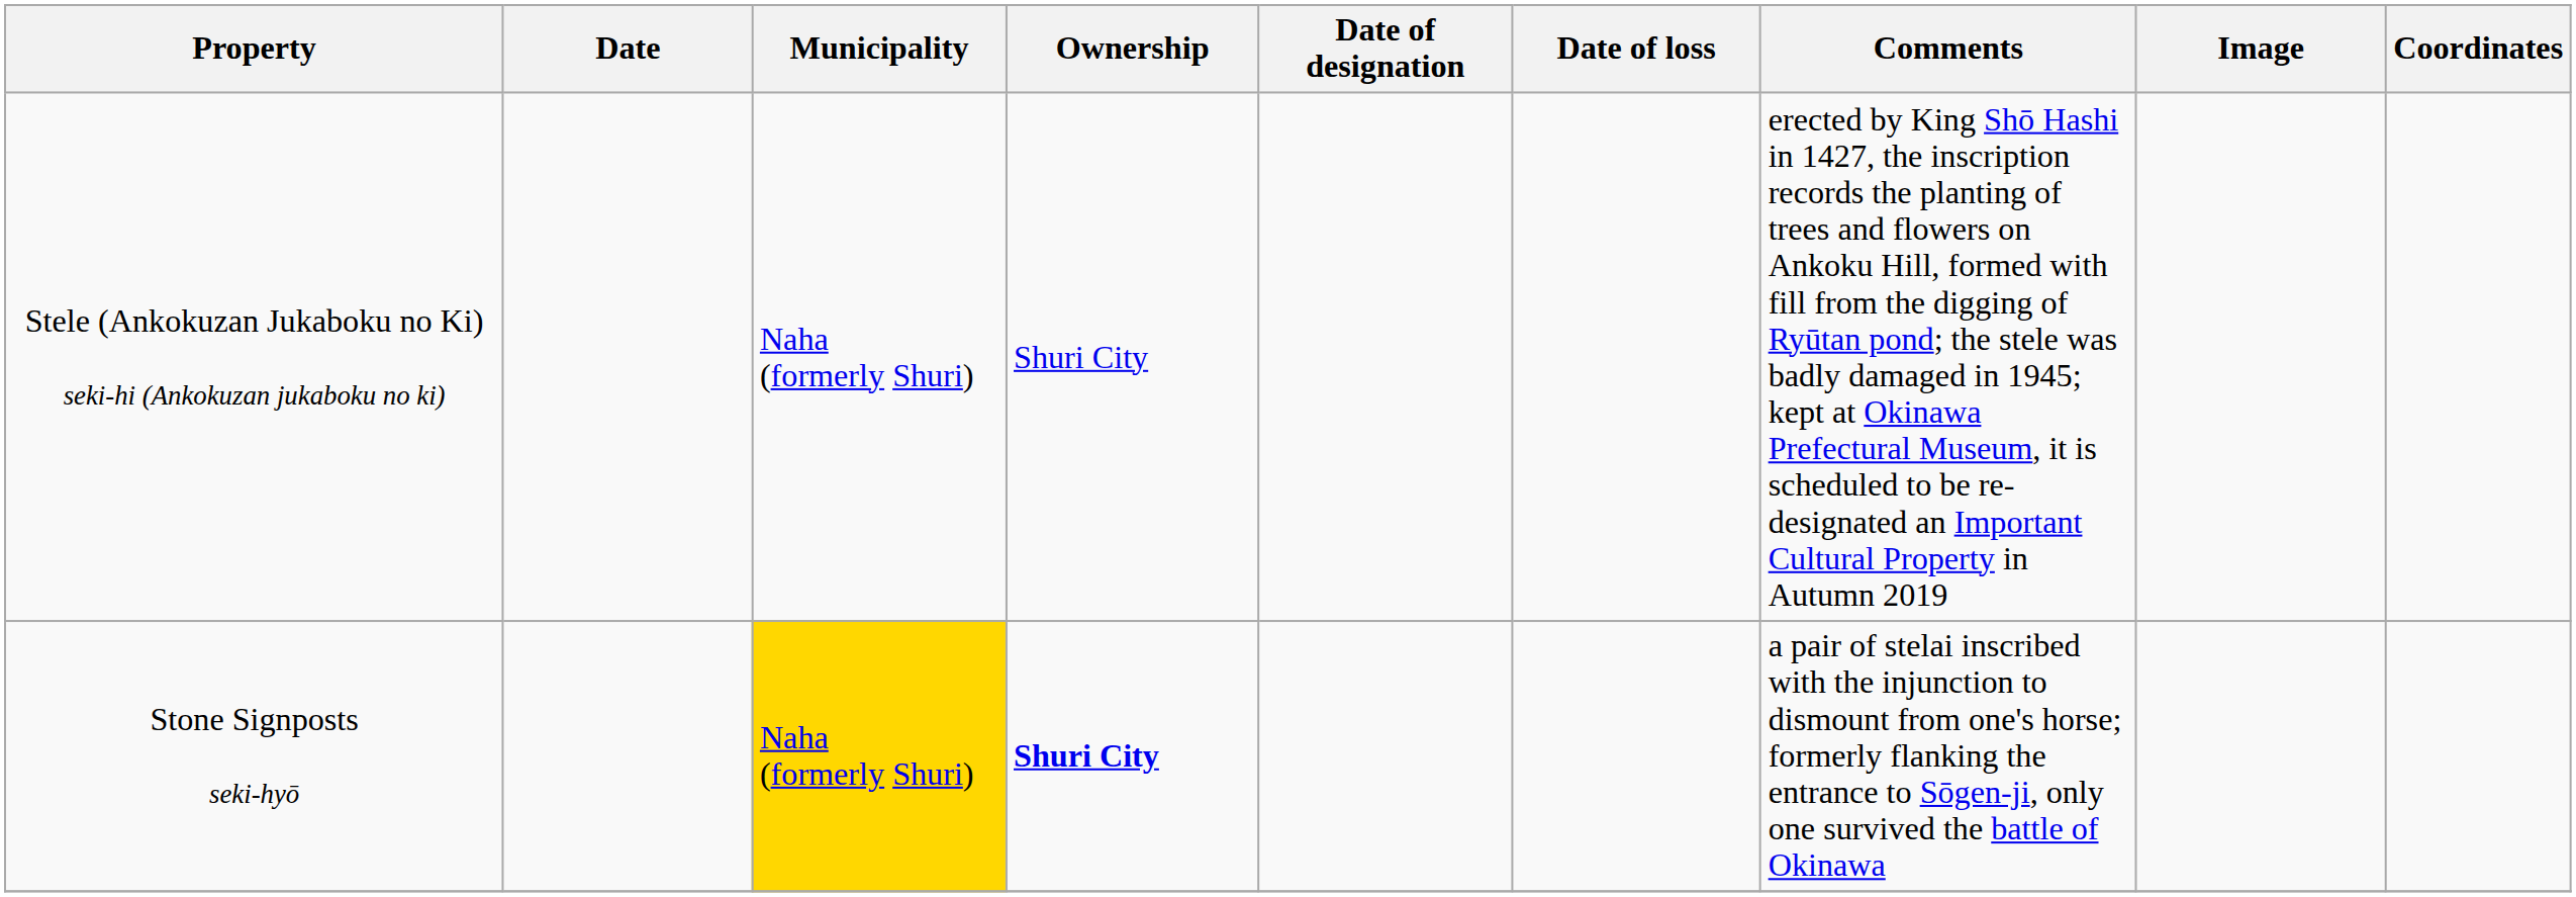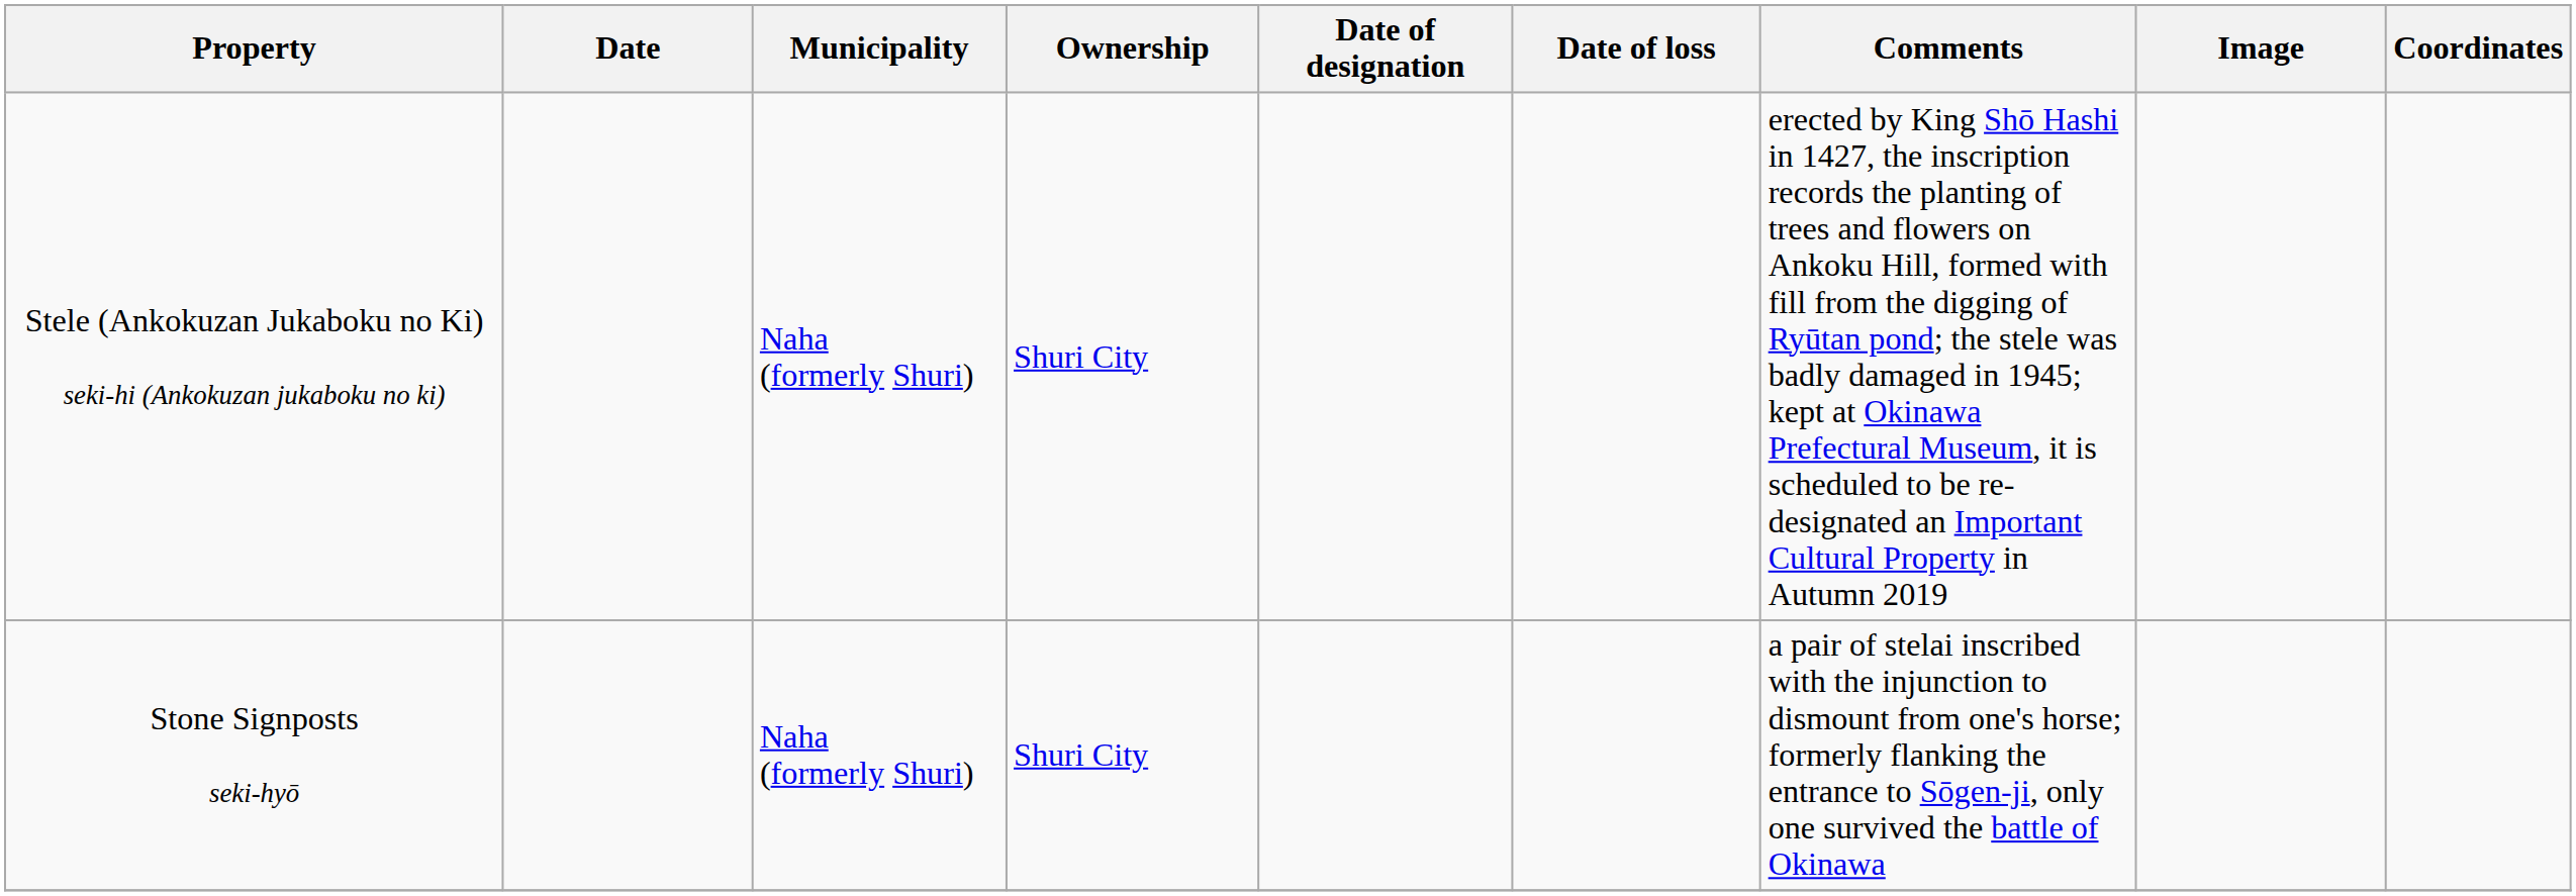Stone Signposts seki-hyō | Municipality: gold background -> no background
Stone Signposts seki-hyō | Ownership: bold -> normal
